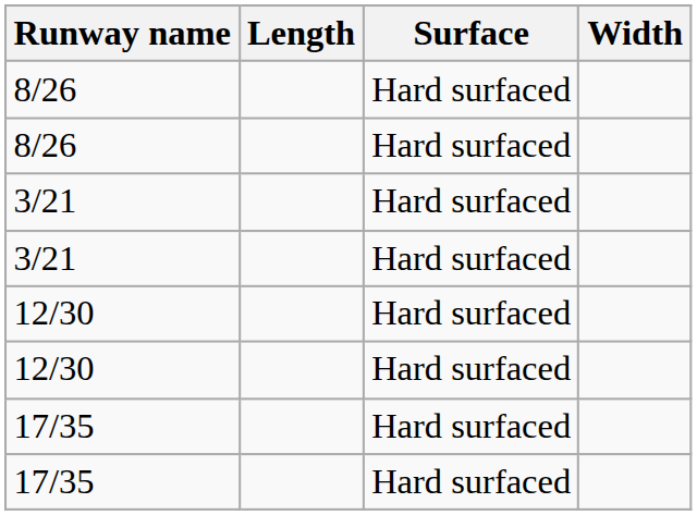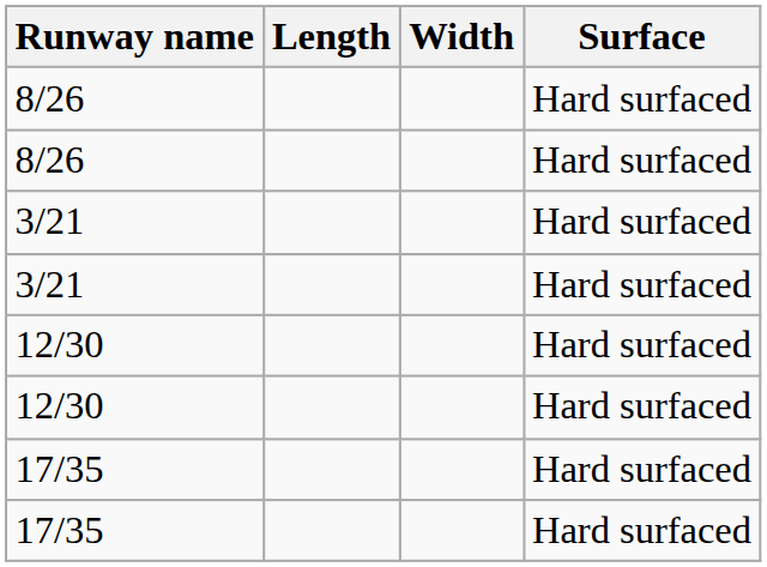columns swapped: Width <-> Surface
